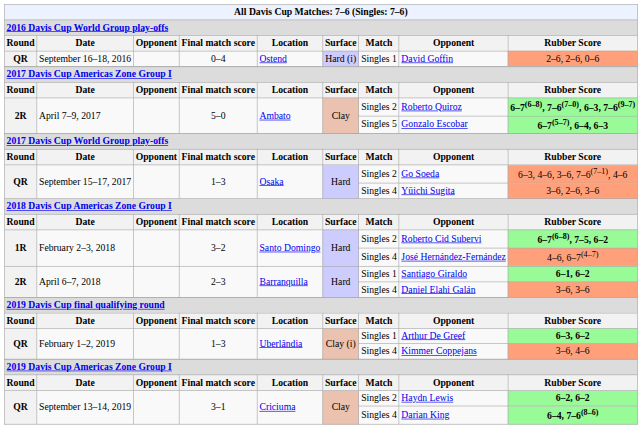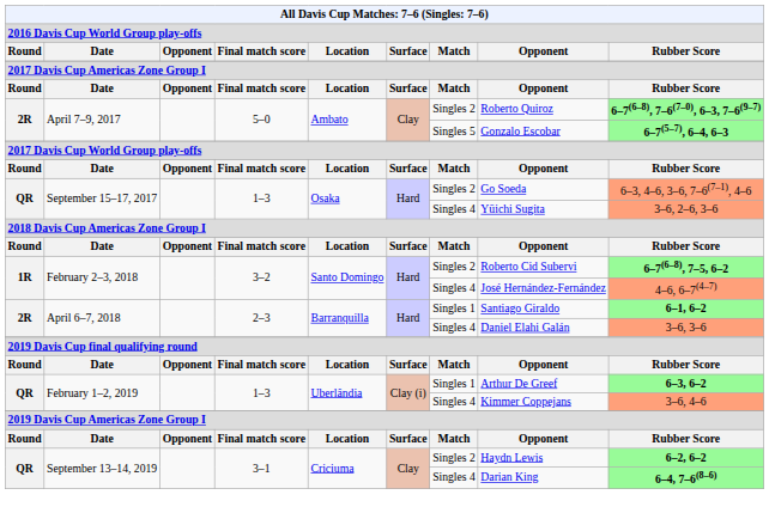- row: QR | September 16–18, 2016 | 0–4 | Ostend | Hard (i) | Singles 1 | David Goffin | 2–6, 2–6, 0–6
